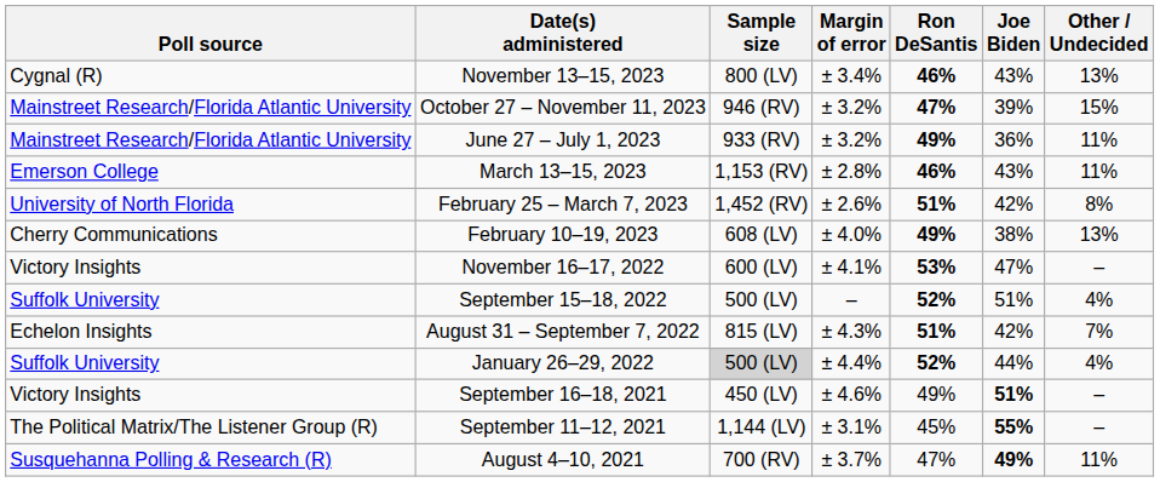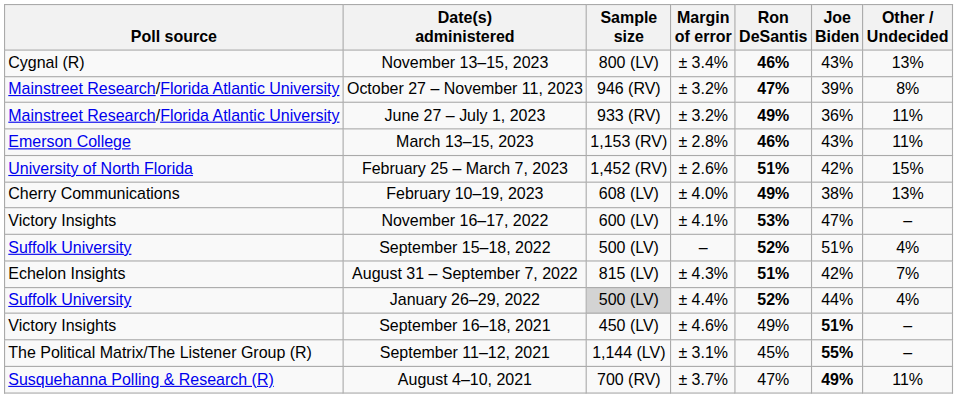October 27 – November 11, 2023 | Other / Undecided: 15% -> 8%
February 25 – March 7, 2023 | Other / Undecided: 8% -> 15%
